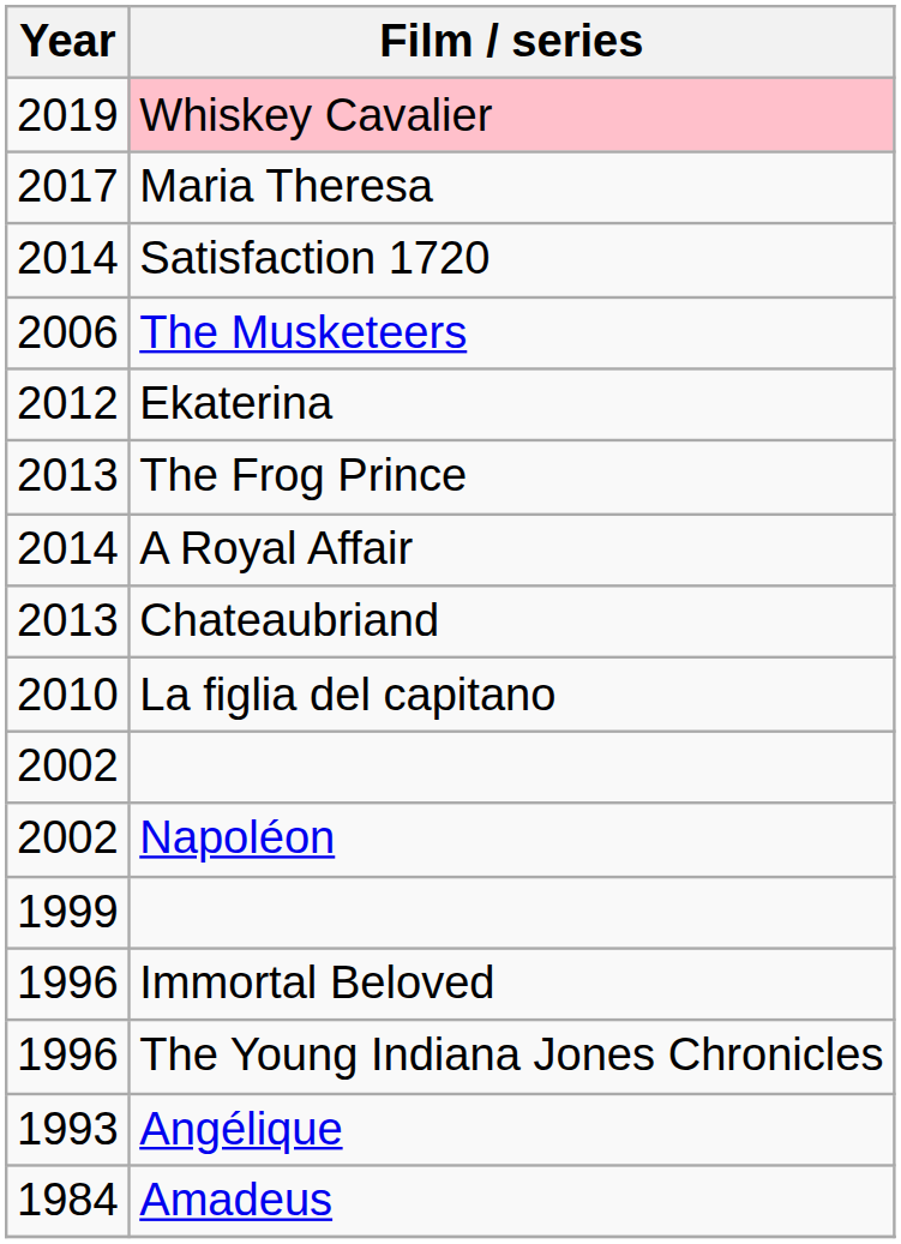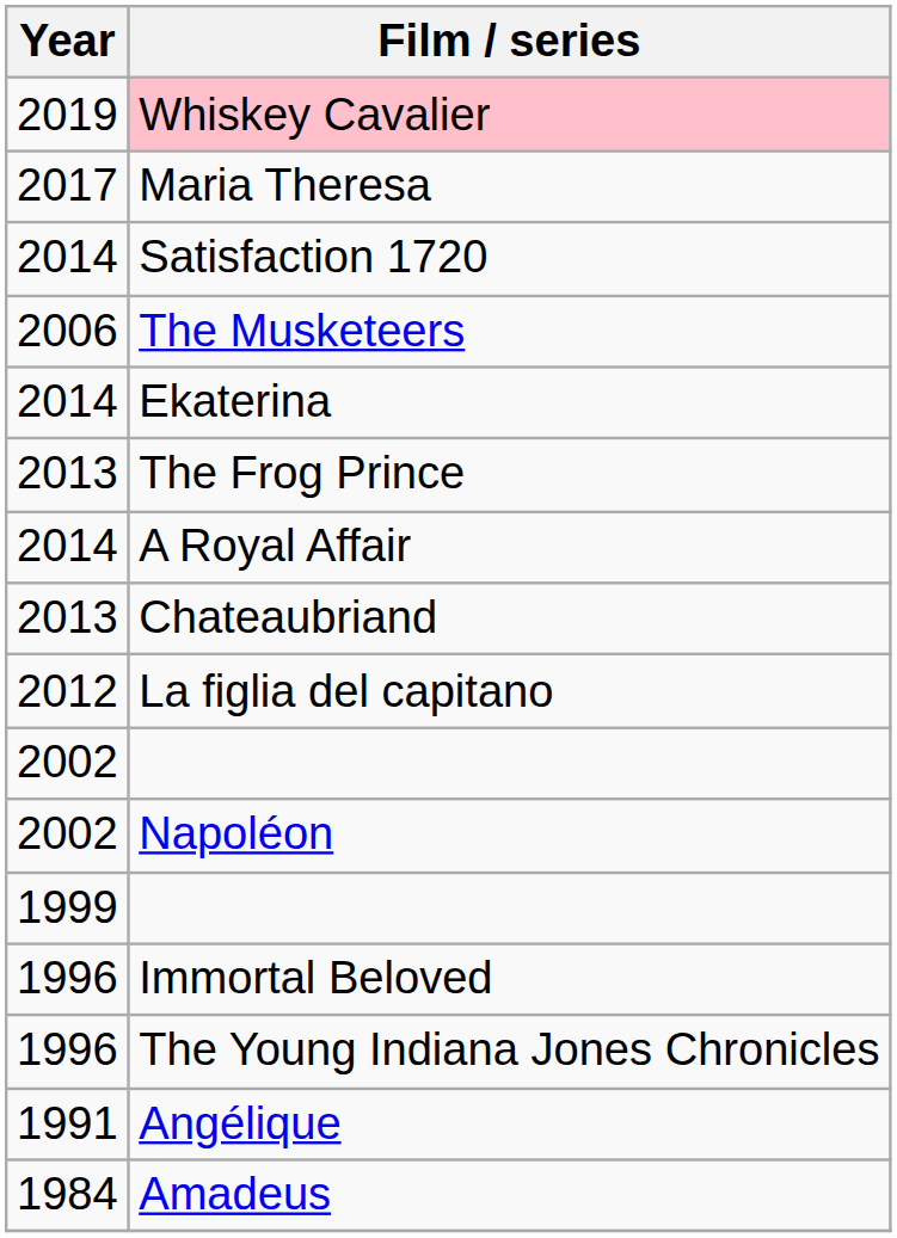row 6 | Year: 2012 -> 2014
row 10 | Year: 2010 -> 2012
row 16 | Year: 1993 -> 1991
